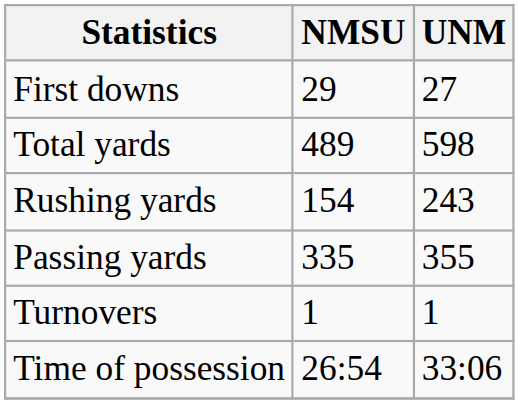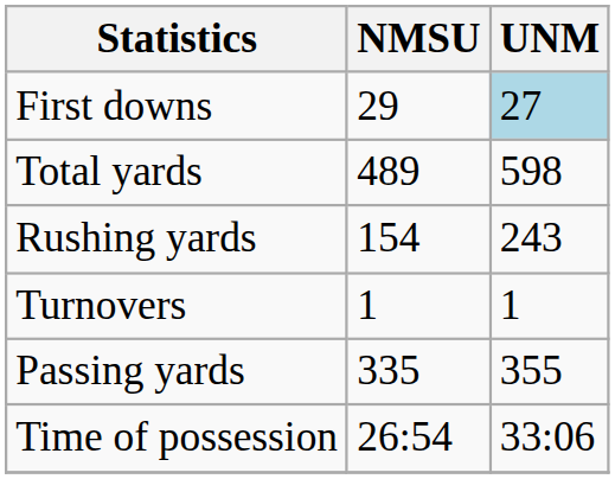First downs | UNM: no background -> lightblue background
rows swapped: Passing yards <-> Turnovers
